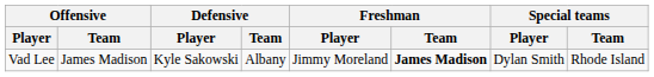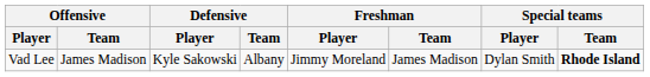Vad Lee | Freshman / Team: bold -> normal
Vad Lee | Special teams / Team: normal -> bold
